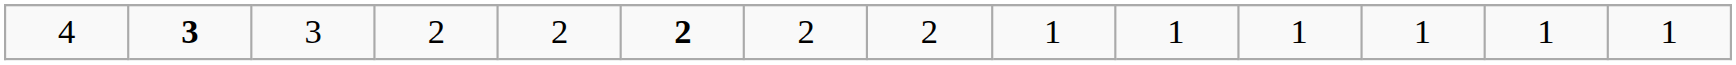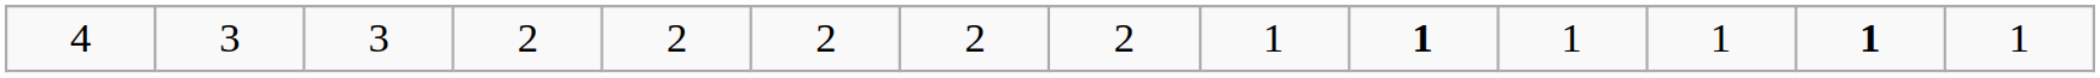4 | column 2: bold -> normal
4 | column 6: bold -> normal
4 | column 10: normal -> bold
4 | column 13: normal -> bold
